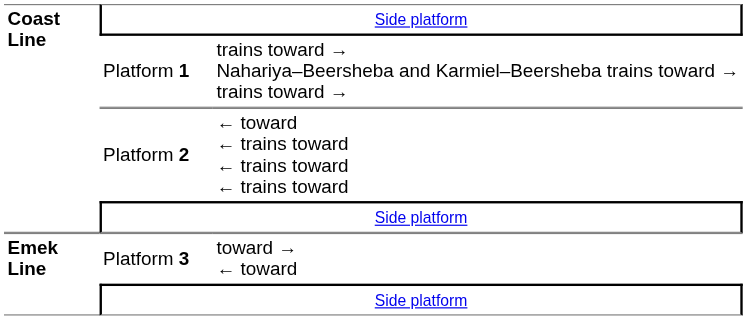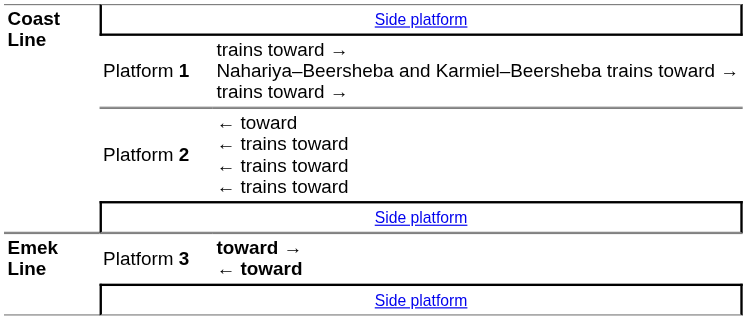Platform 3 | column 3: normal -> bold
